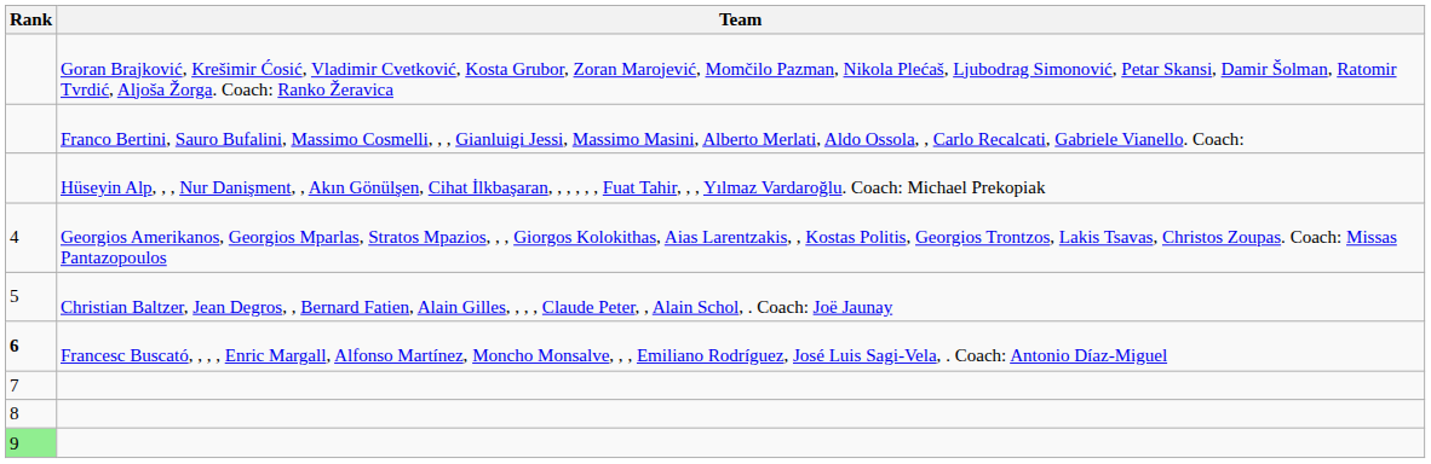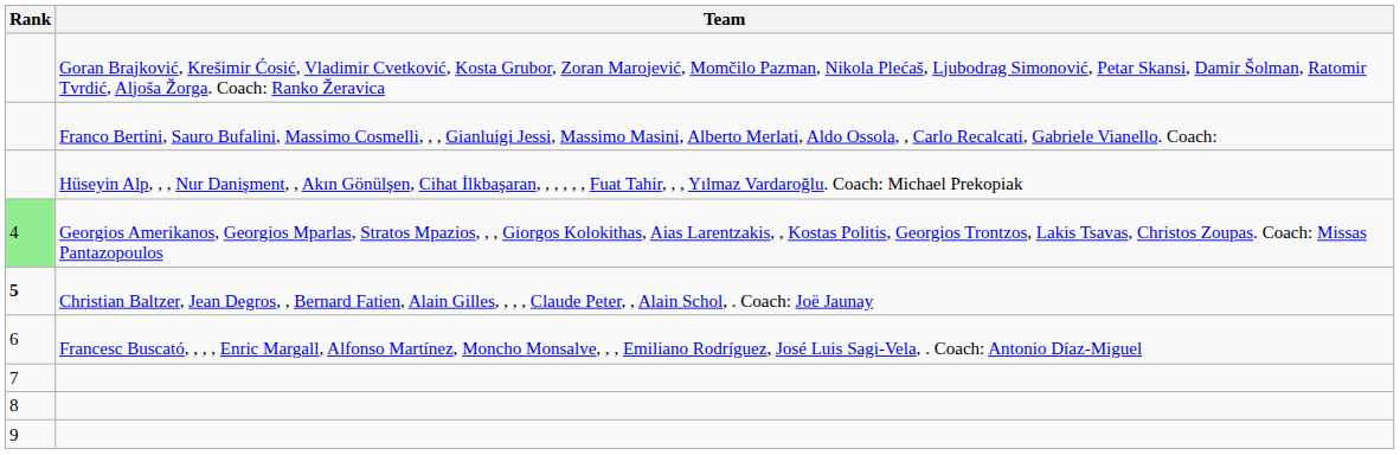row 5 | Rank: no background -> lightgreen background
row 6 | Rank: normal -> bold
row 7 | Rank: bold -> normal
row 10 | Rank: lightgreen background -> no background
